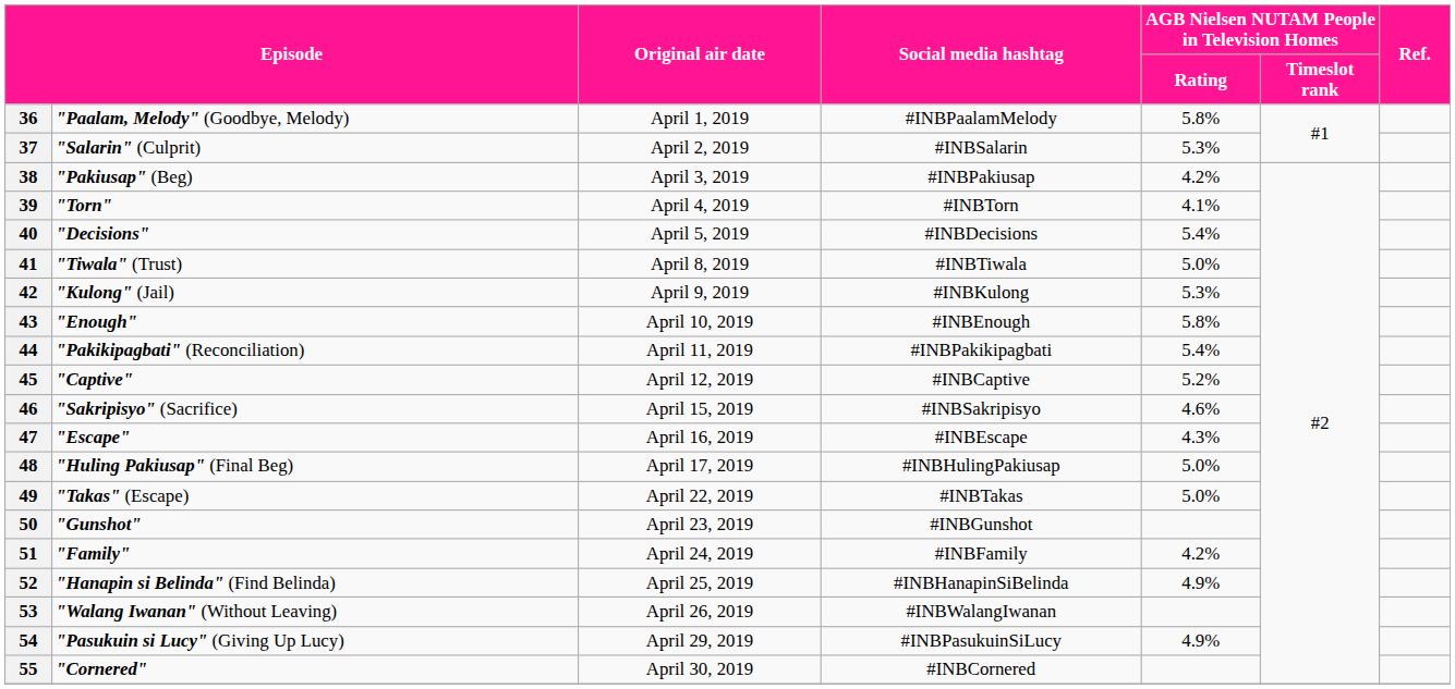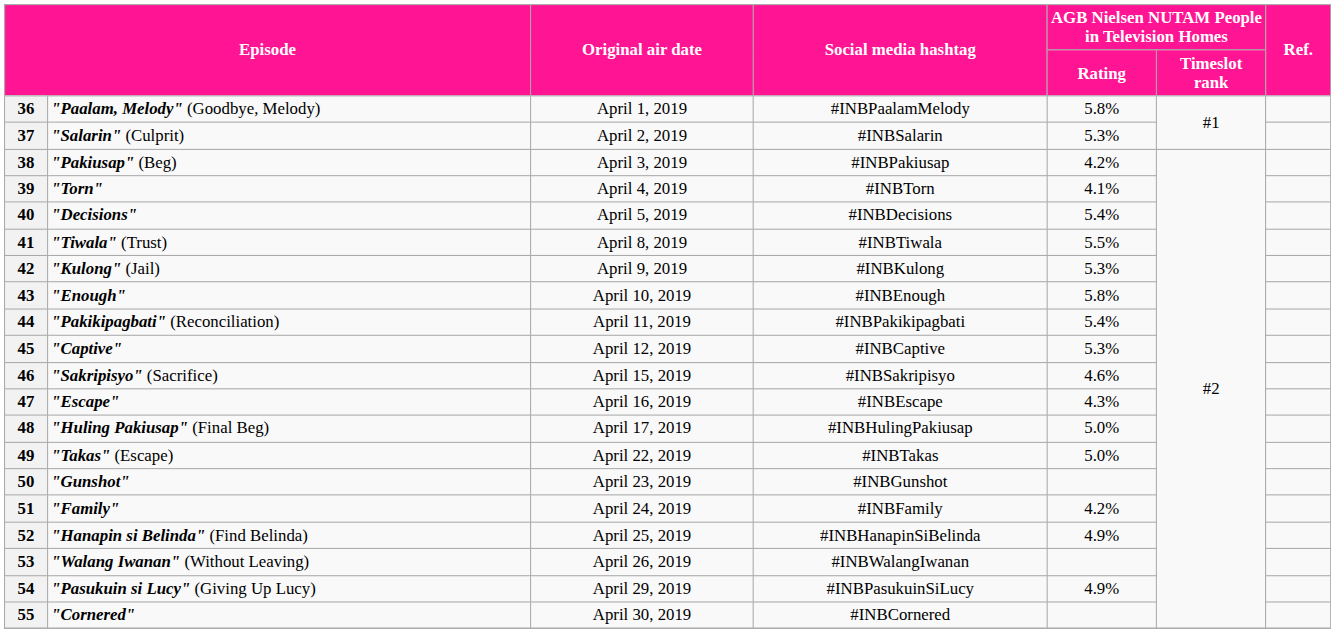41 | AGB Nielsen NUTAM People in Television Homes / Rating: 5.0% -> 5.5%
45 | AGB Nielsen NUTAM People in Television Homes / Rating: 5.2% -> 5.3%
